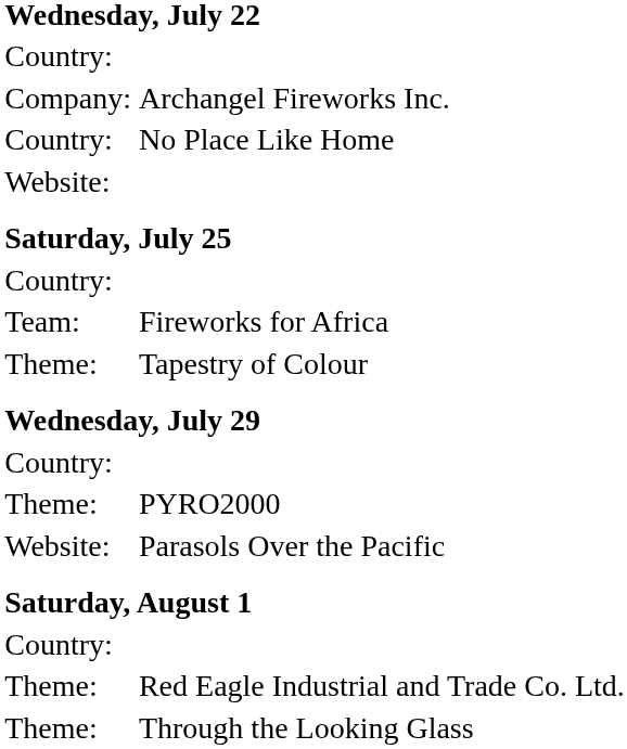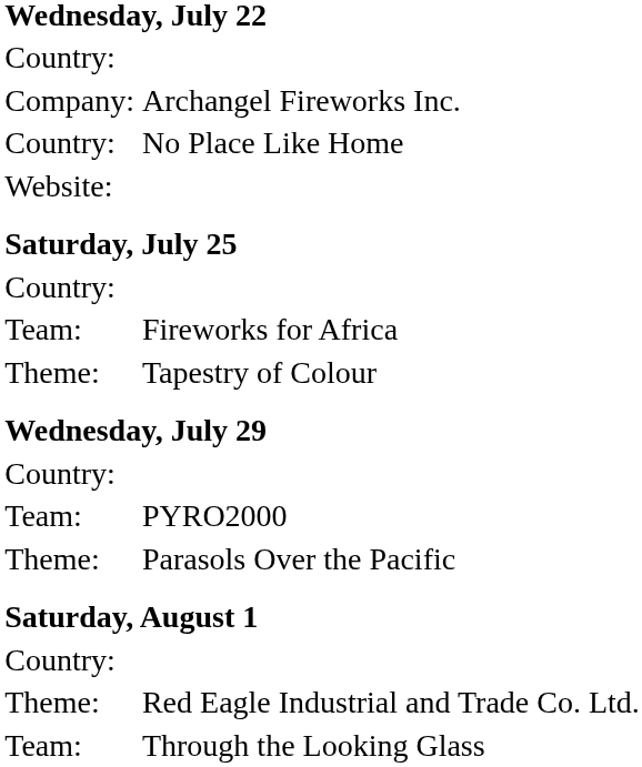row 12 | column 1: Theme: -> Team:
row 13 | column 1: Website: -> Theme:
row 17 | column 1: Theme: -> Team:
